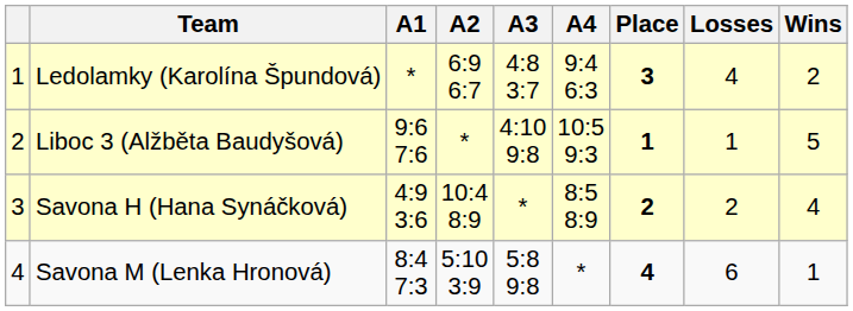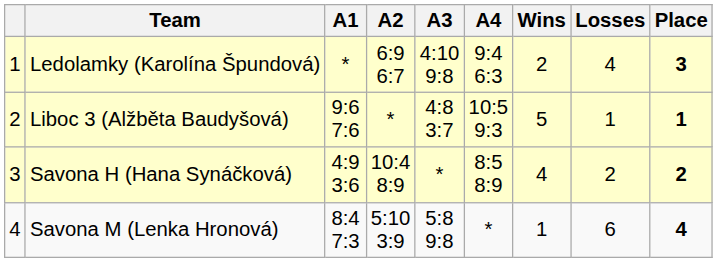columns swapped: Wins <-> Place
Ledolamky (Karolína Špundová) | A3: 4:8 3:7 -> 4:10 9:8
Liboc 3 (Alžběta Baudyšová) | A3: 4:10 9:8 -> 4:8 3:7
